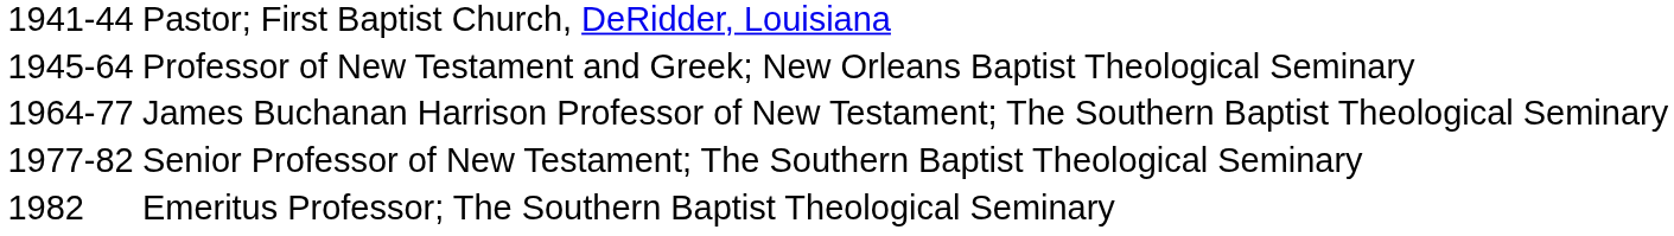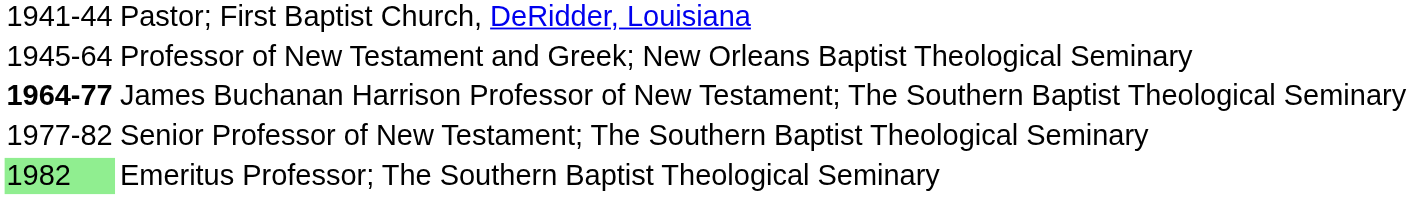row 3 | column 1: normal -> bold
row 5 | column 1: no background -> lightgreen background
